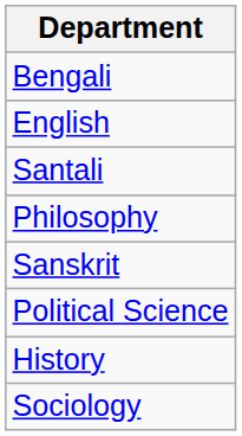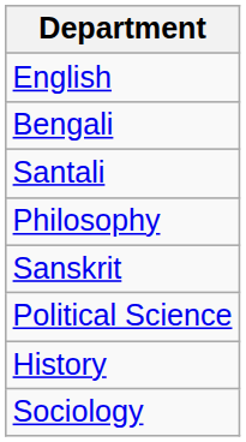row 2 | column 1: Bengali -> English
row 3 | column 1: English -> Bengali
